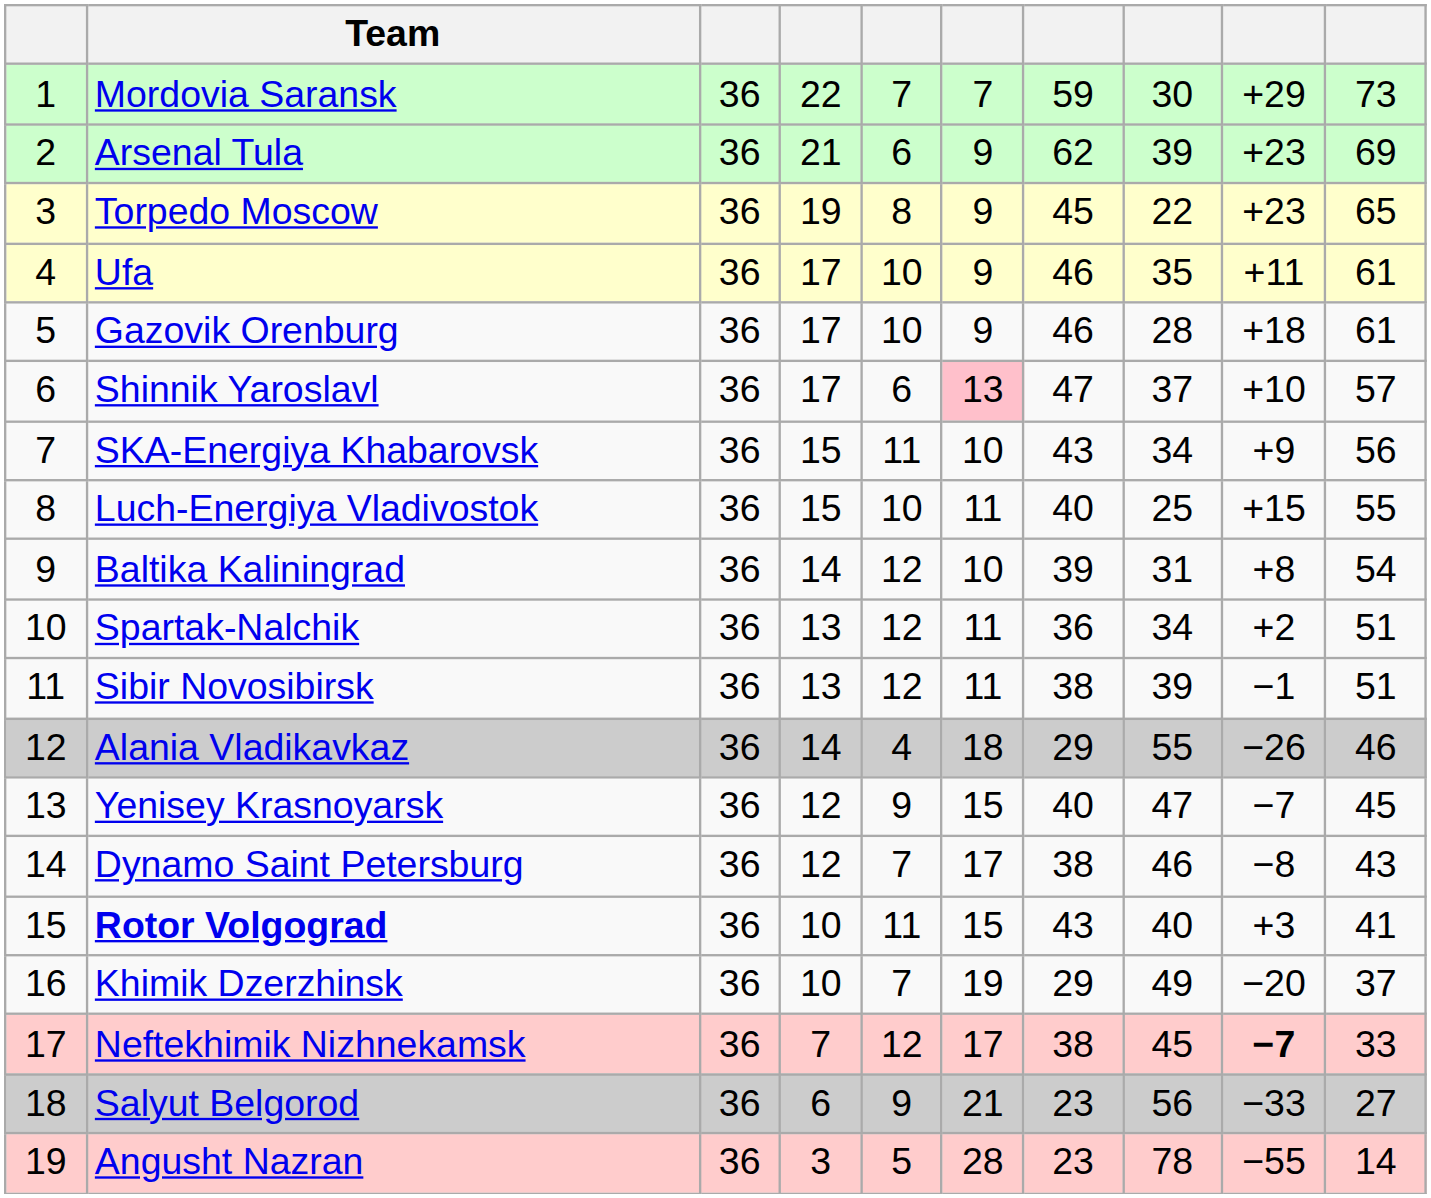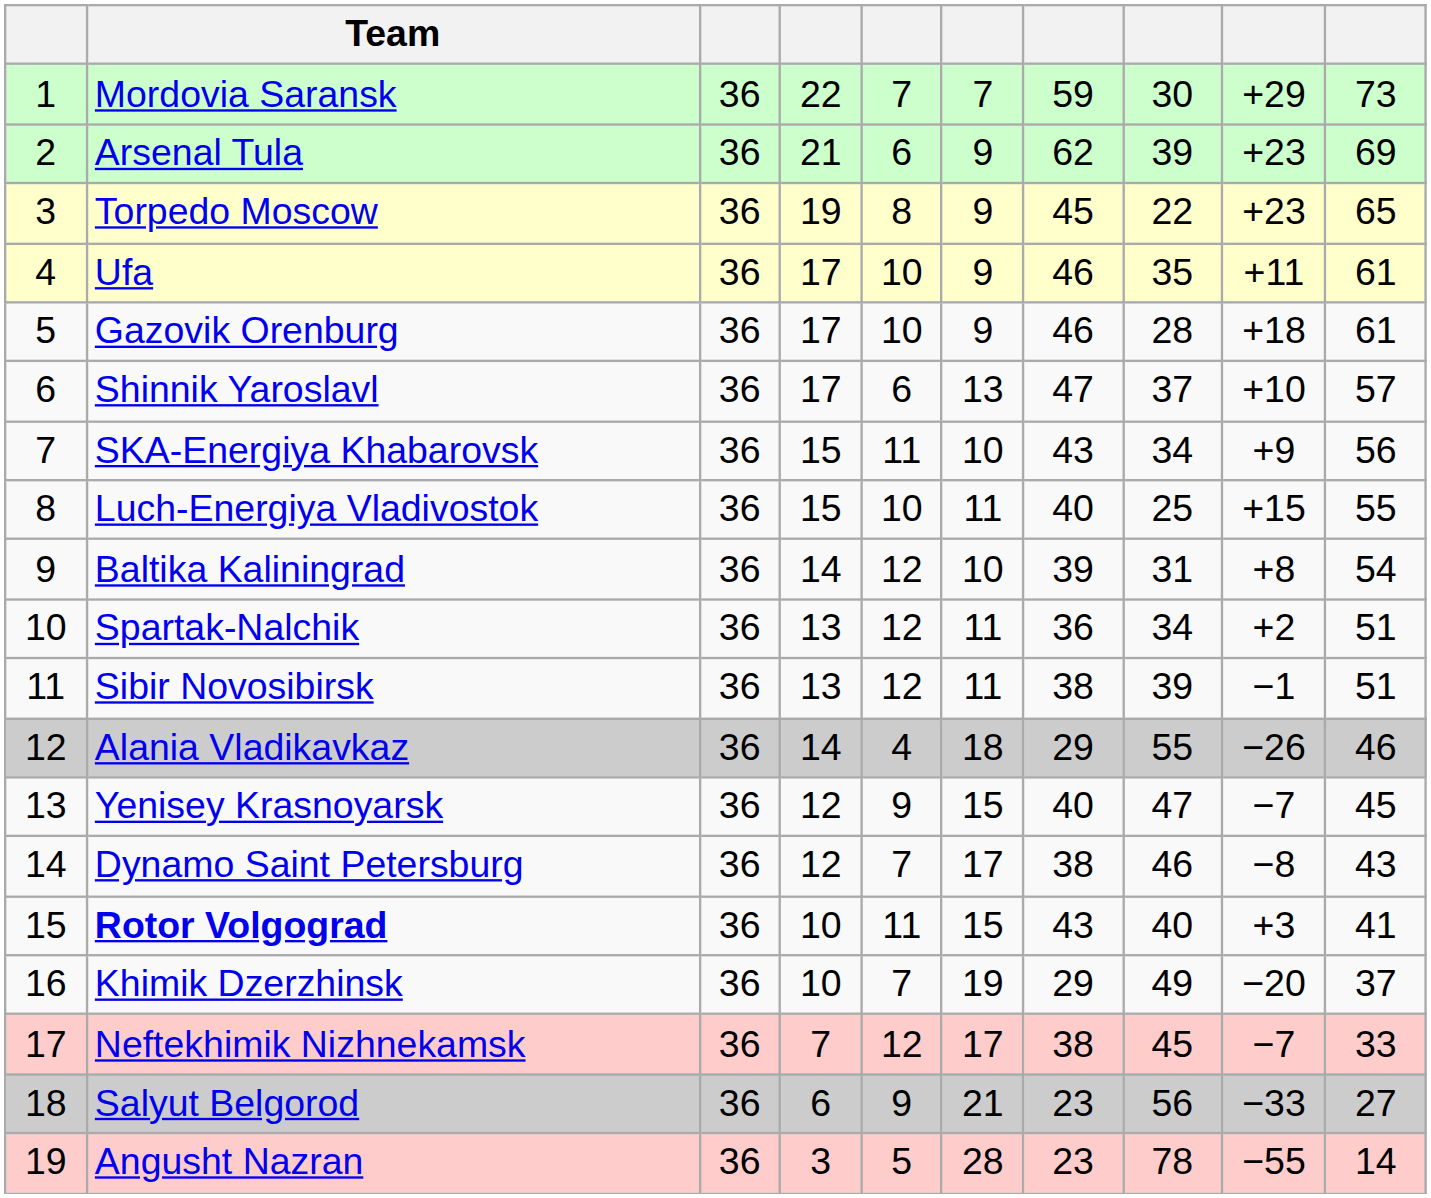Shinnik Yaroslavl | column 6: pink background -> no background
Neftekhimik Nizhnekamsk | column 9: bold -> normal
